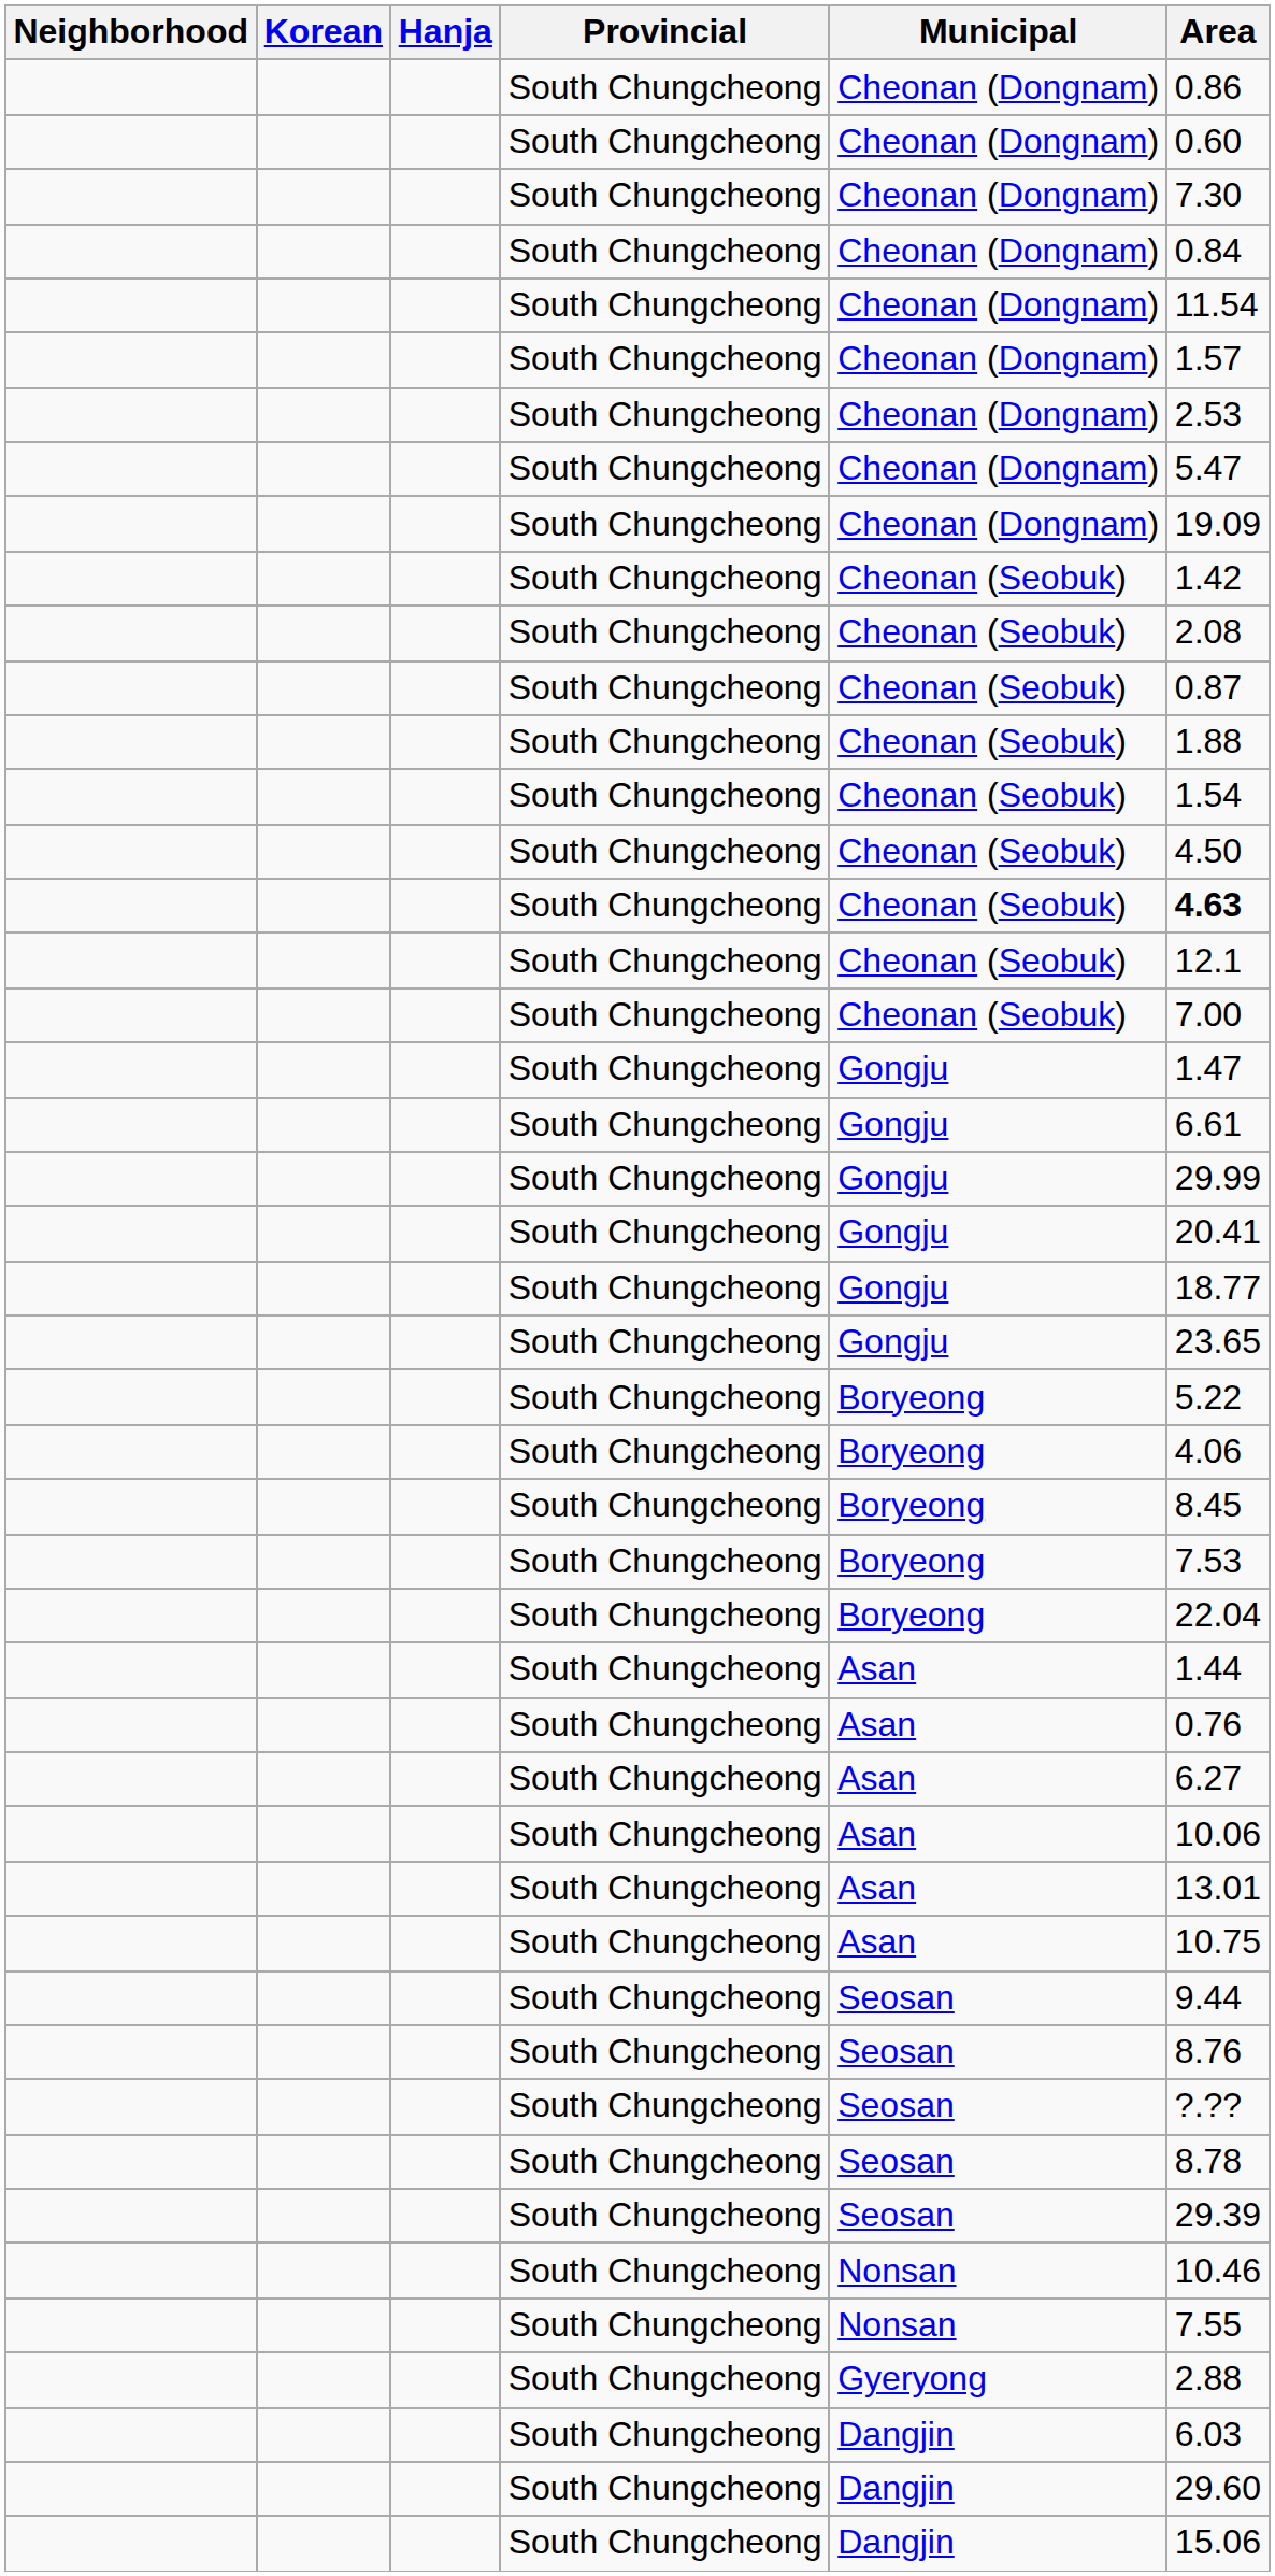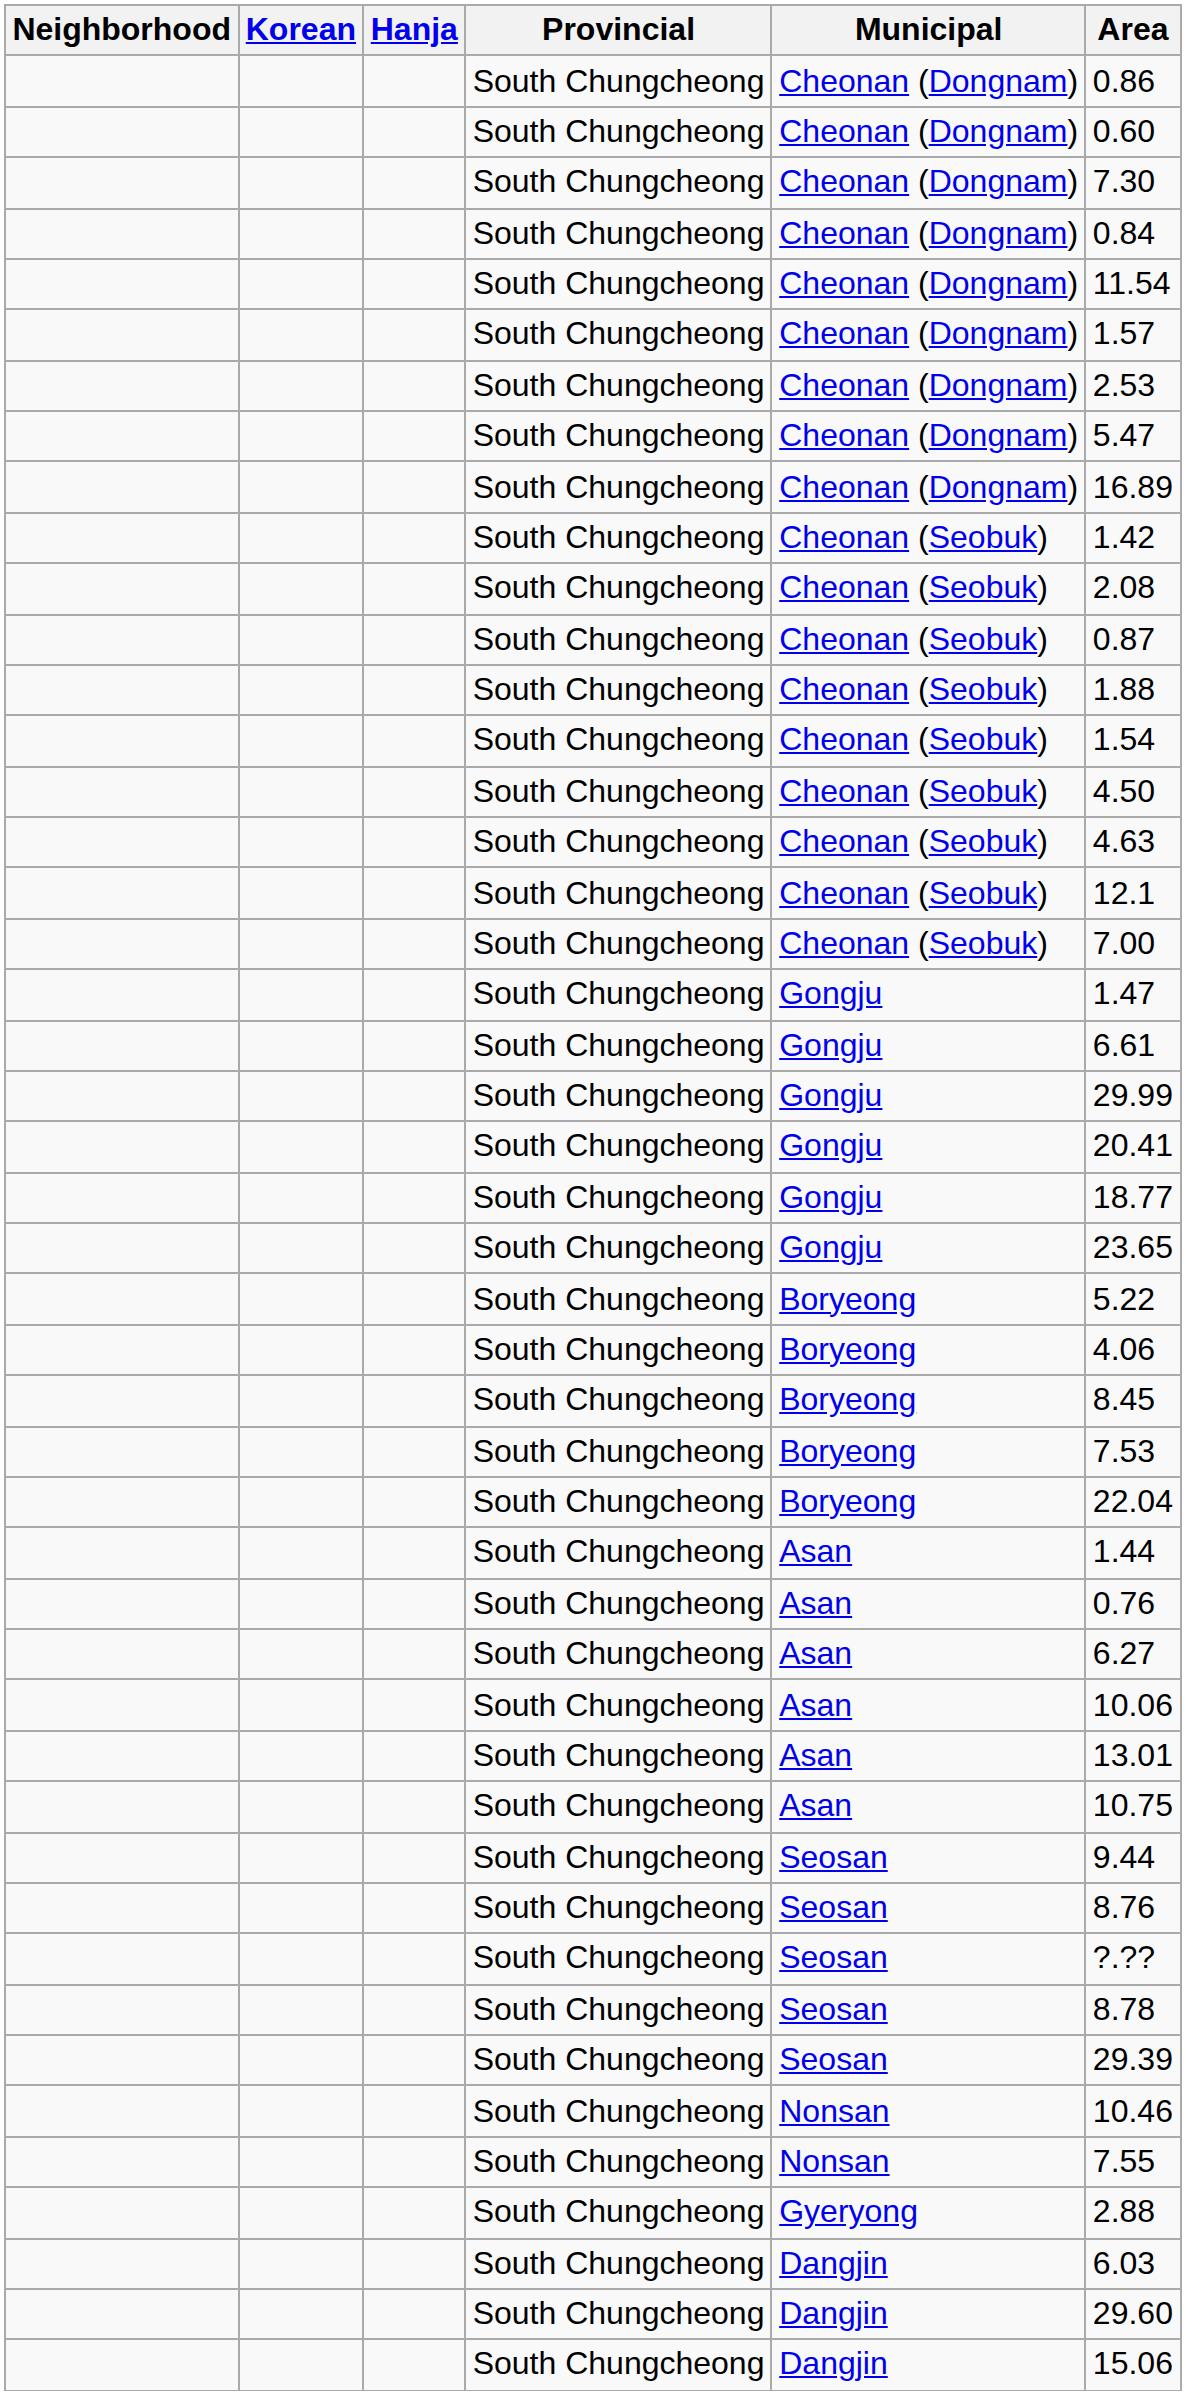row 10 | Area: 19.09 -> 16.89
row 17 | Area: bold -> normal
